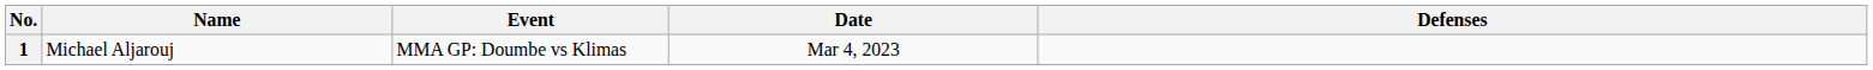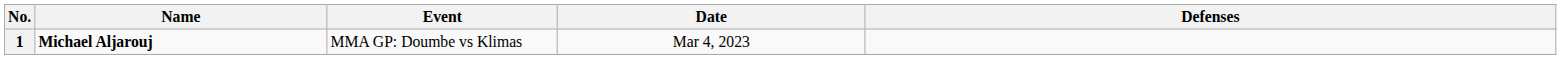1 | Name: normal -> bold
